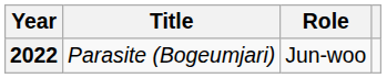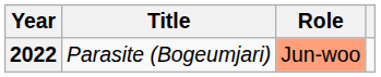2022 | Role: no background -> lightsalmon background
